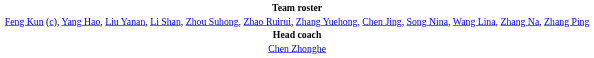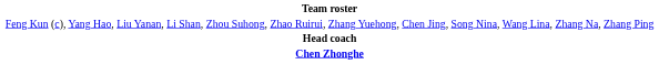row 4 | column 1: normal -> bold
